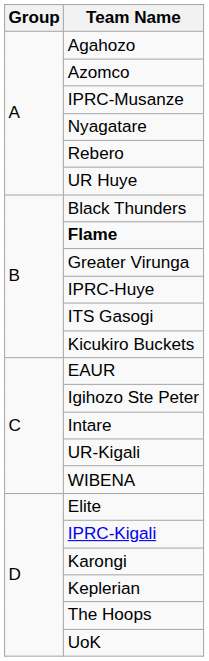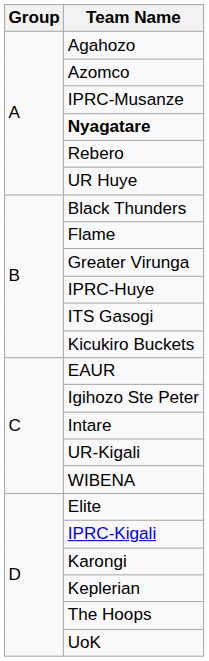Nyagatare | Team Name: normal -> bold
Flame | Team Name: bold -> normal
